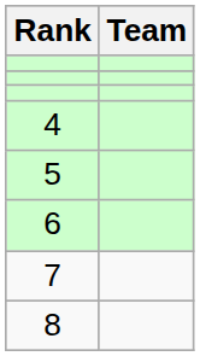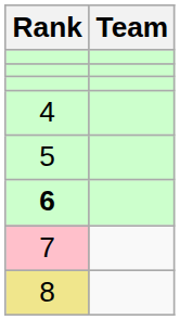row 7 | Rank: normal -> bold
row 8 | Rank: no background -> pink background
row 9 | Rank: no background -> khaki background
